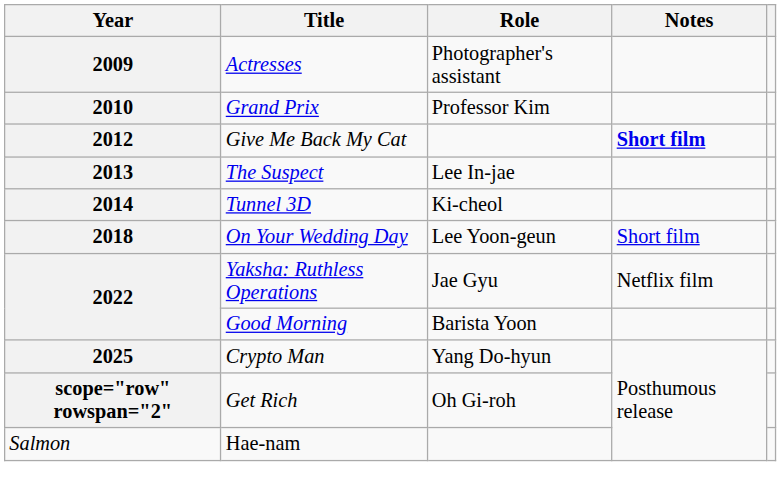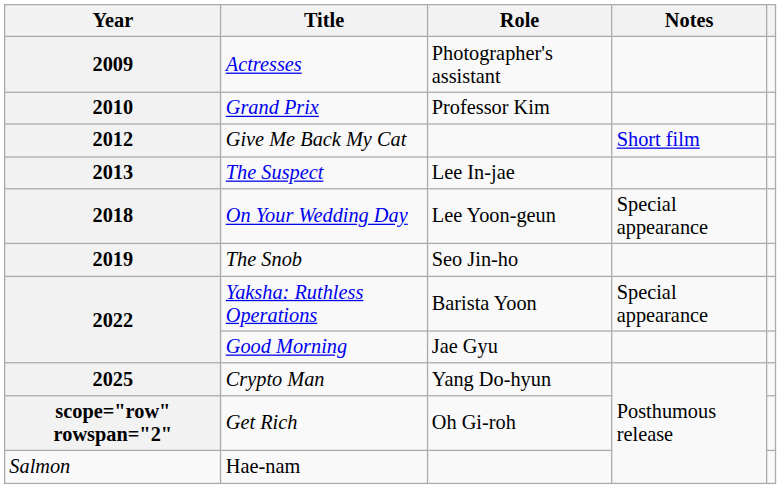2012 | Notes: bold -> normal
- row: 2014 | Tunnel 3D | Ki-cheol
2018 | Notes: Short film -> Special appearance
+ row: 2019 | The Snob | Seo Jin-ho
2022 / Yaksha: Ruthless Operations | Role: Jae Gyu -> Barista Yoon
2022 / Yaksha: Ruthless Operations | Notes: Netflix film -> Special appearance
2022 / Good Morning | Role: Barista Yoon -> Jae Gyu
